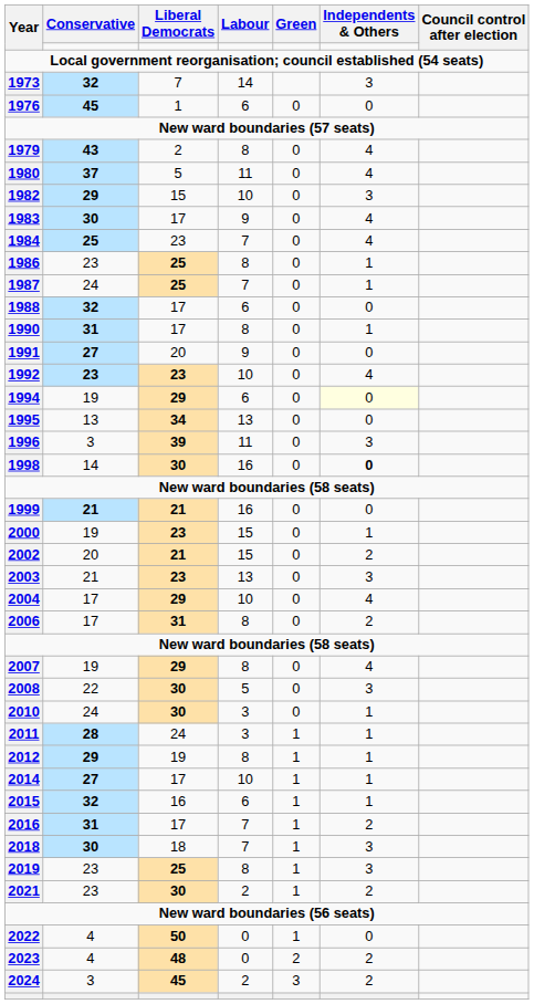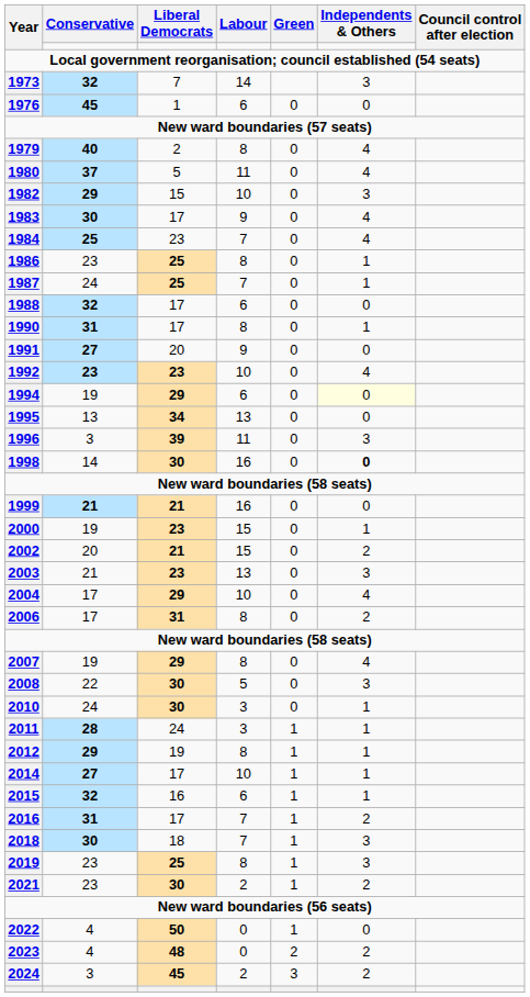1979 | Conservative: 43 -> 40
